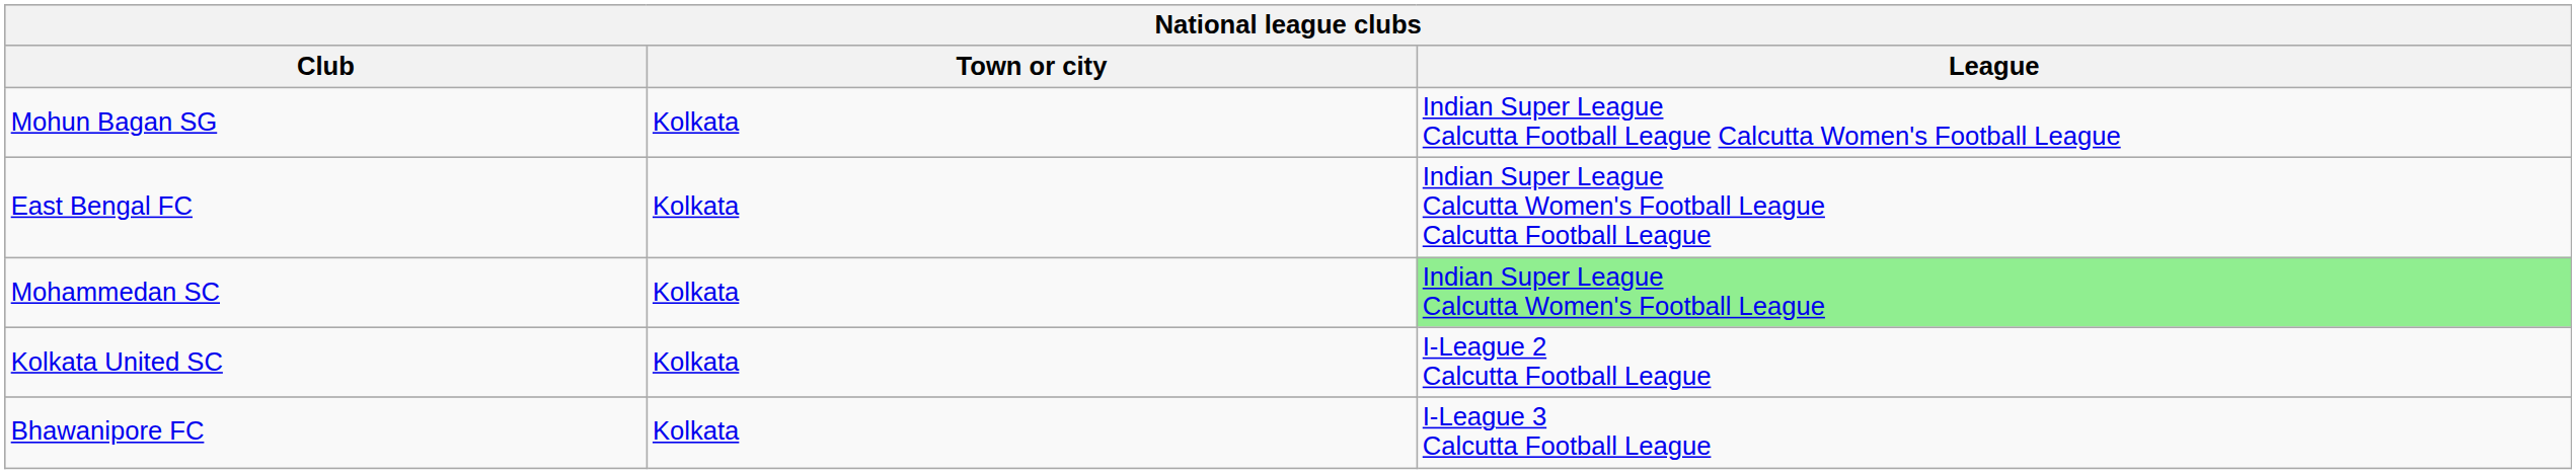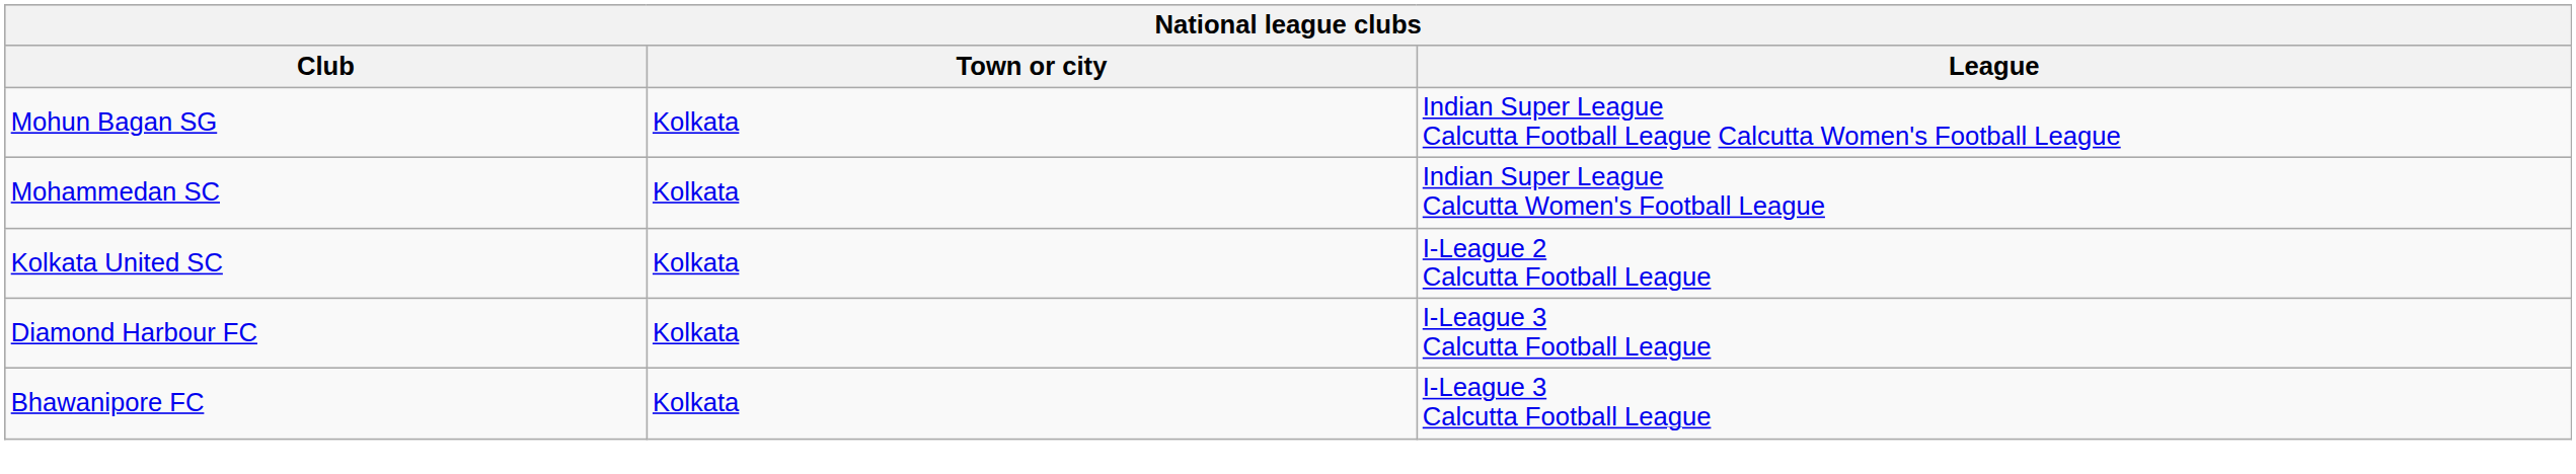- row: East Bengal FC | Kolkata | Indian Super League Calcutta Women's Football League Calcutta Football League
Mohammedan SC | League: lightgreen background -> no background
+ row: Diamond Harbour FC | Kolkata | I-League 3 Calcutta Football League
